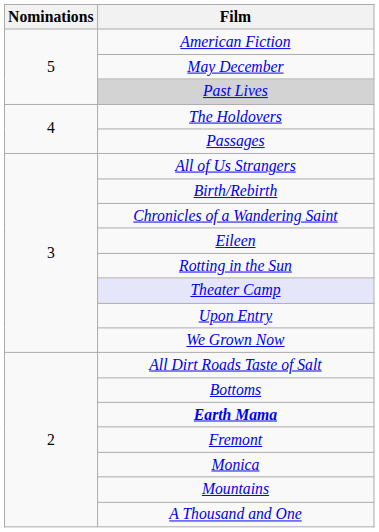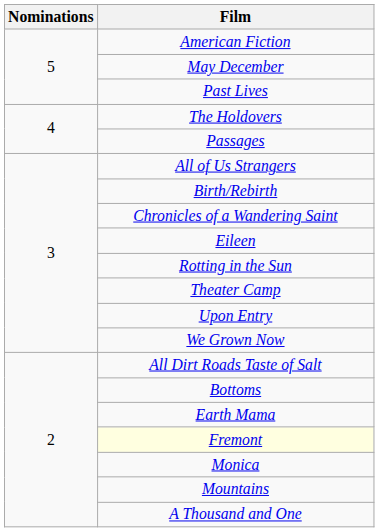Past Lives | Film: lightgrey background -> no background
Theater Camp | Film: lavender background -> no background
Earth Mama | Film: bold -> normal
Fremont | Film: no background -> lightyellow background
